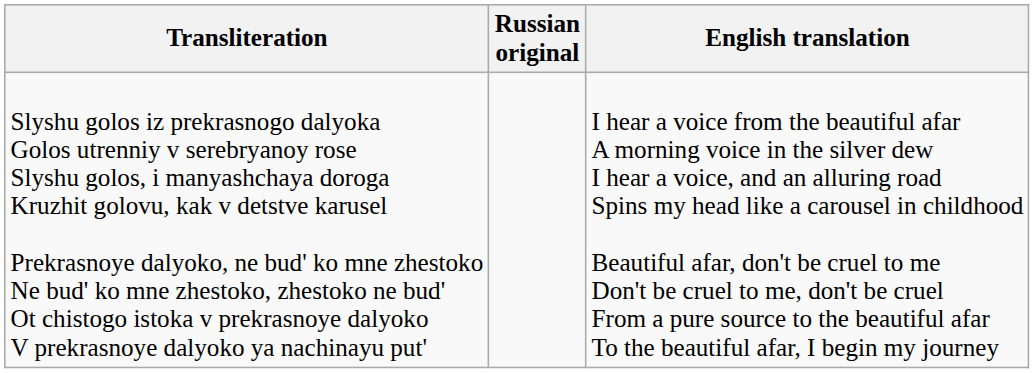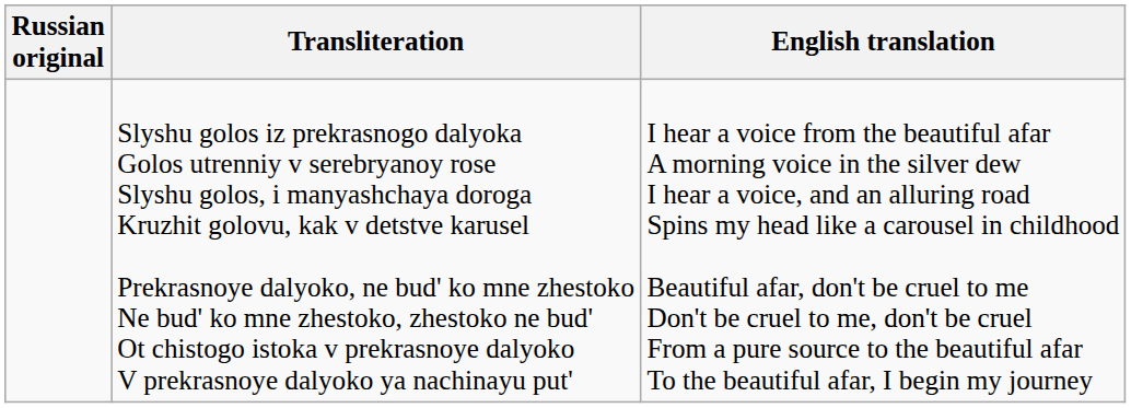columns swapped: Russian original <-> Transliteration
